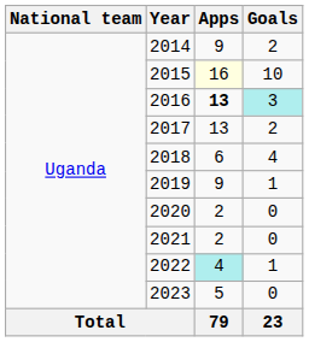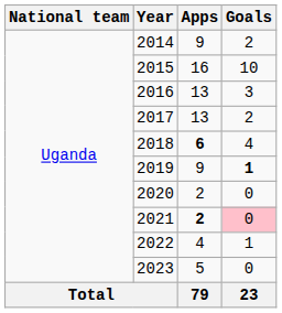2015 | Apps: lightyellow background -> no background
2016 | Apps: bold -> normal
2016 | Goals: paleturquoise background -> no background
2018 | Apps: normal -> bold
2019 | Goals: normal -> bold
2021 | Apps: normal -> bold
2021 | Goals: no background -> pink background
2022 | Apps: paleturquoise background -> no background
